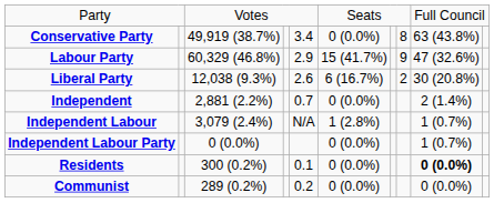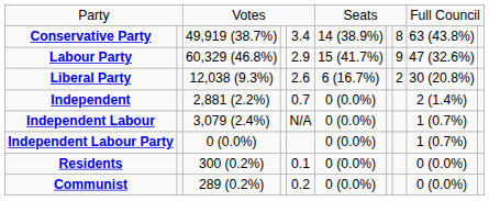Conservative Party | column 6: 0 (0.0%) -> 14 (38.9%)
Independent Labour | column 6: 1 (2.8%) -> 0 (0.0%)
Residents | column 9: bold -> normal
